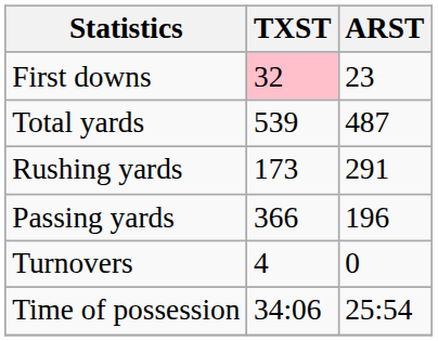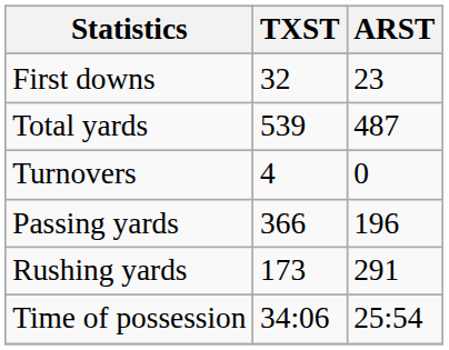First downs | TXST: pink background -> no background
rows swapped: Rushing yards <-> Turnovers
